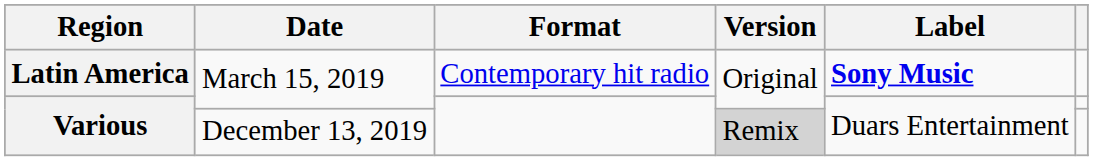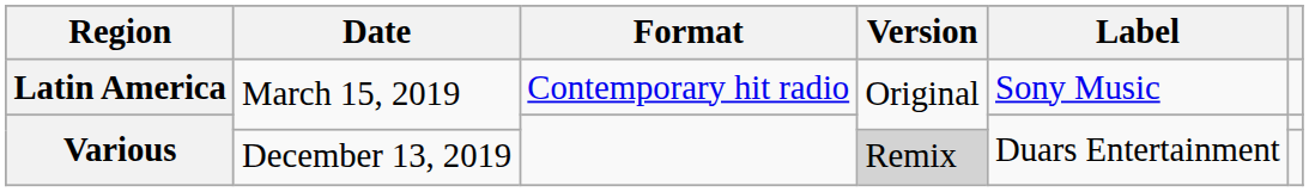Latin America | Label: bold -> normal
